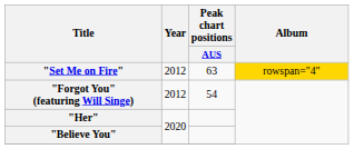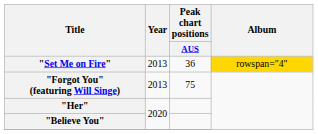"Set Me on Fire" | Year: 2012 -> 2013
"Set Me on Fire" | Peak chart positions / AUS: 63 -> 36
"Forgot You" (featuring Will Singe) | Year: 2012 -> 2013
"Forgot You" (featuring Will Singe) | Peak chart positions / AUS: 54 -> 75
